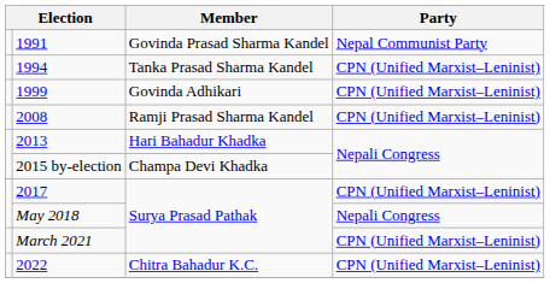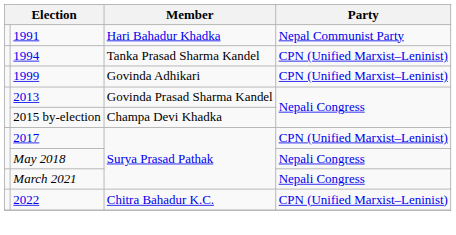1991 | Member: Govinda Prasad Sharma Kandel -> Hari Bahadur Khadka
- row: 2008 | Ramji Prasad Sharma Kandel | CPN (Unified Marxist–Leninist)
2013 | Member: Hari Bahadur Khadka -> Govinda Prasad Sharma Kandel
March 2021 | Party: CPN (Unified Marxist–Leninist) -> Nepali Congress
